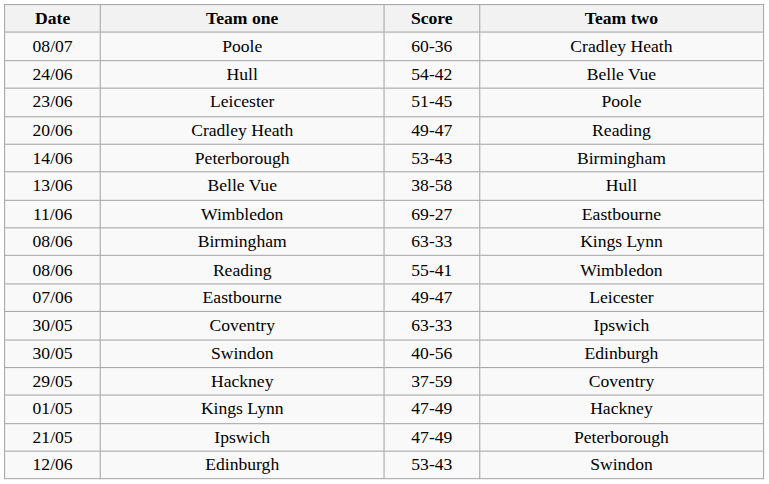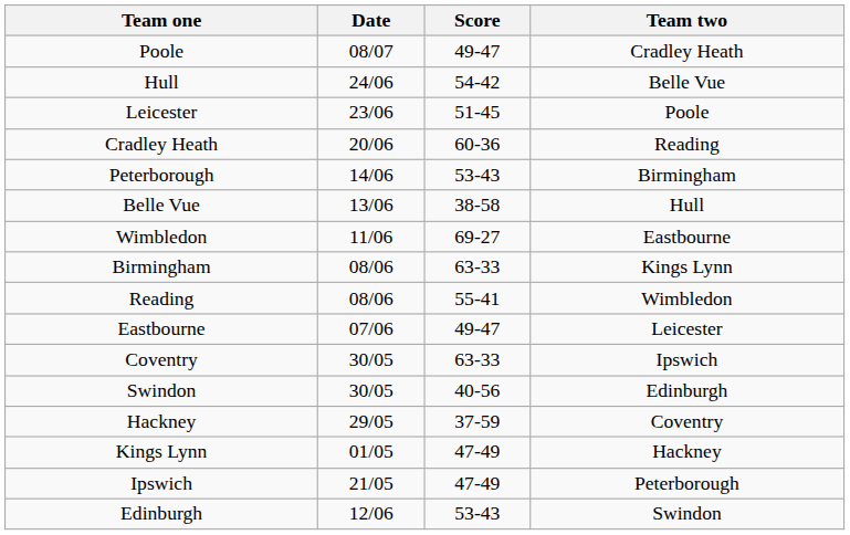columns swapped: Date <-> Team one
row 2 | Score: 60-36 -> 49-47
row 5 | Score: 49-47 -> 60-36
